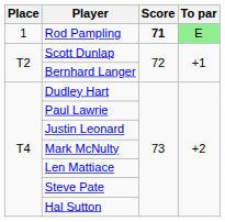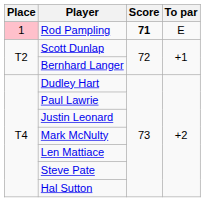Rod Pampling | Place: no background -> pink background
Rod Pampling | To par: lightgreen background -> no background
